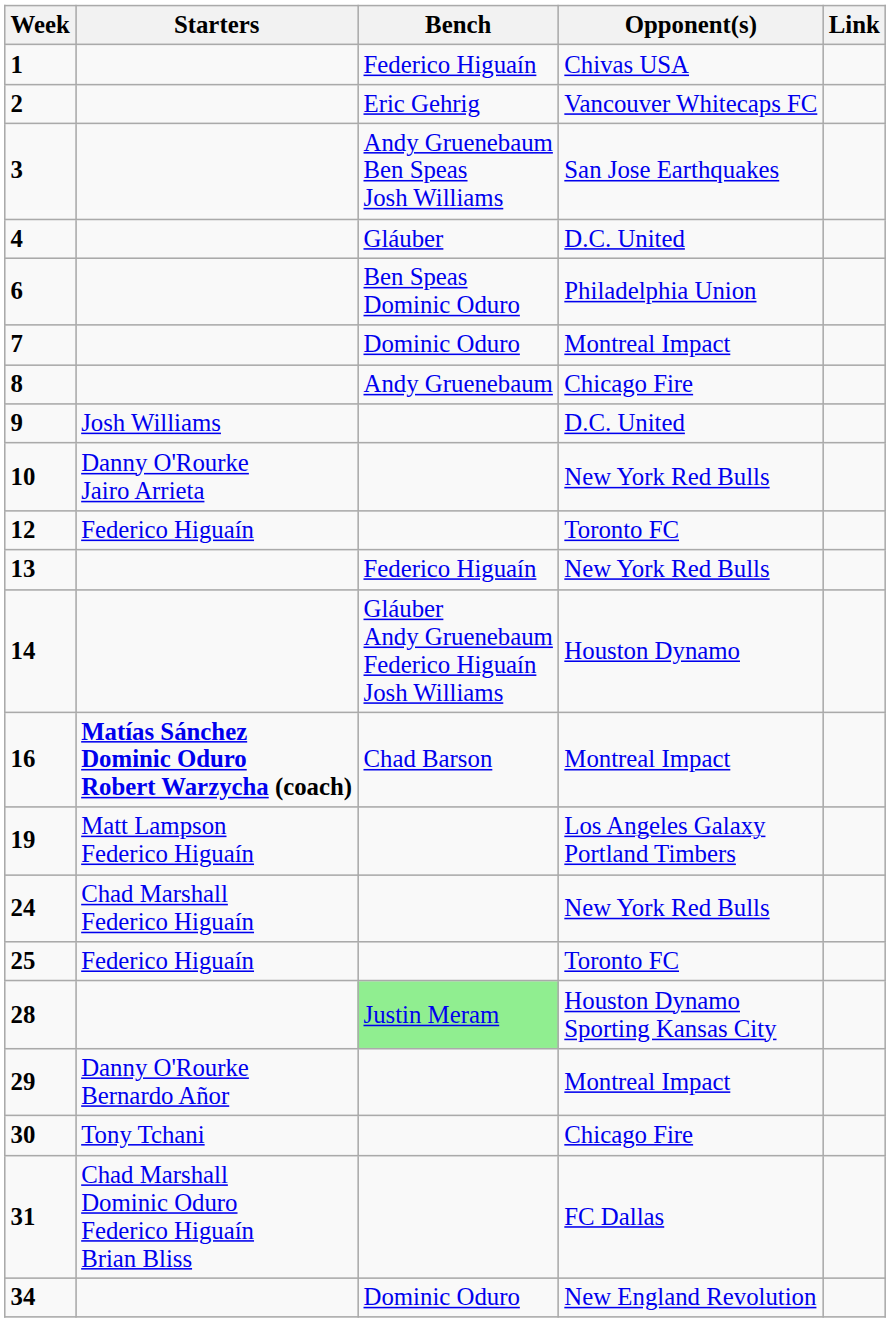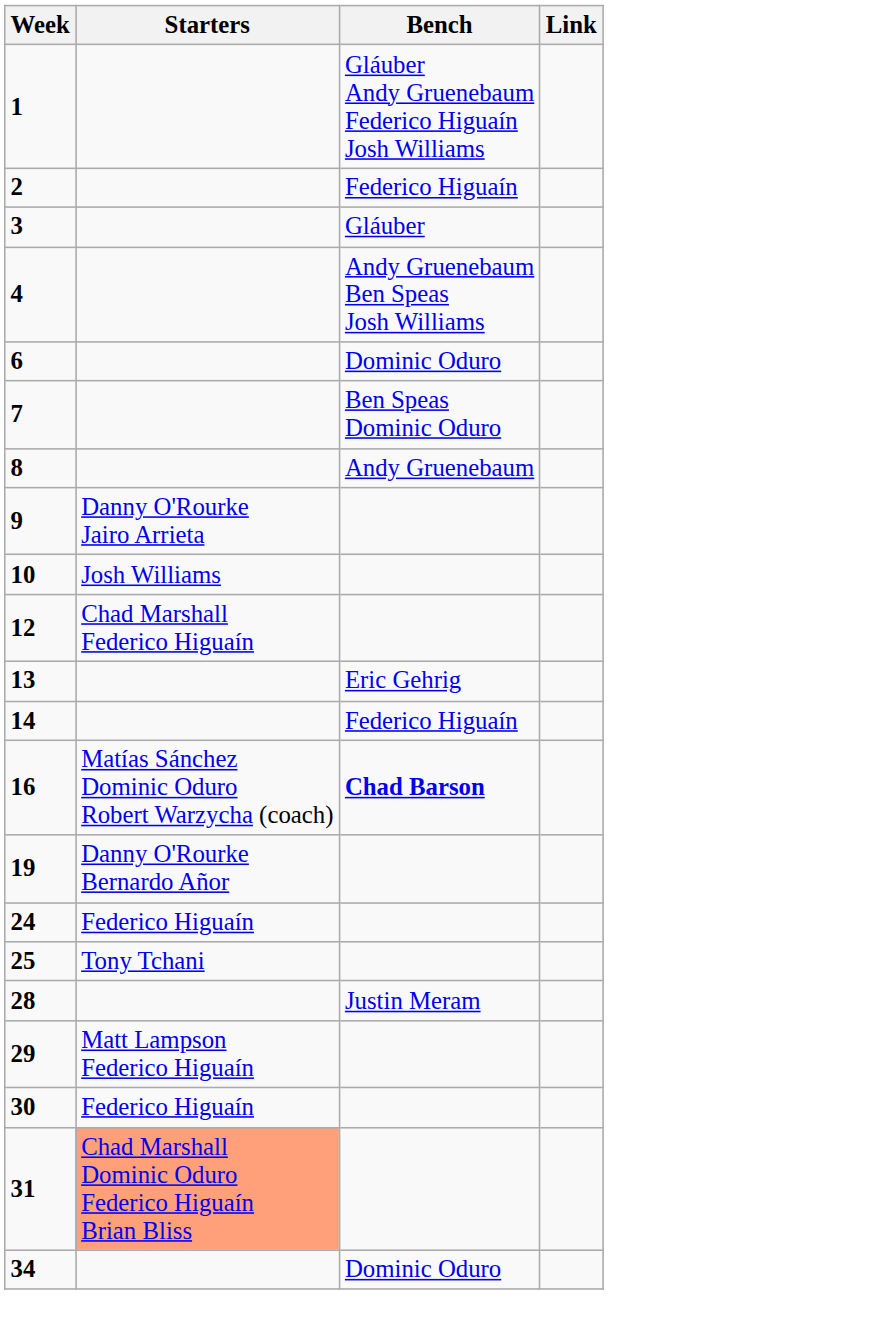- column: Opponent(s) | Chivas USA | Vancouver Whitecaps FC | San Jose Earthquakes | D.C. United | Philadelphia Union | Montreal Impact | Chicago Fire | D.C. United | New York Red Bulls | Toronto FC | New York Red Bulls | Houston Dynamo | Montreal Impact | Los Angeles Galaxy Portland Timbers | New York Red Bulls | Toronto FC | Houston Dynamo Sporting Kansas City | Montreal Impact | Chicago Fire | FC Dallas | New England Revolution
1 | Bench: Federico Higuaín -> Gláuber Andy Gruenebaum Federico Higuaín Josh Williams
2 | Bench: Eric Gehrig -> Federico Higuaín
3 | Bench: Andy Gruenebaum Ben Speas Josh Williams -> Gláuber
4 | Bench: Gláuber -> Andy Gruenebaum Ben Speas Josh Williams
6 | Bench: Ben Speas Dominic Oduro -> Dominic Oduro
7 | Bench: Dominic Oduro -> Ben Speas Dominic Oduro
9 | Starters: Josh Williams -> Danny O'Rourke Jairo Arrieta
10 | Starters: Danny O'Rourke Jairo Arrieta -> Josh Williams
12 | Starters: Federico Higuaín -> Chad Marshall Federico Higuaín
13 | Bench: Federico Higuaín -> Eric Gehrig
14 | Bench: Gláuber Andy Gruenebaum Federico Higuaín Josh Williams -> Federico Higuaín
16 | Starters: bold -> normal
16 | Bench: normal -> bold
19 | Starters: Matt Lampson Federico Higuaín -> Danny O'Rourke Bernardo Añor
24 | Starters: Chad Marshall Federico Higuaín -> Federico Higuaín
25 | Starters: Federico Higuaín -> Tony Tchani
28 | Bench: lightgreen background -> no background
29 | Starters: Danny O'Rourke Bernardo Añor -> Matt Lampson Federico Higuaín
30 | Starters: Tony Tchani -> Federico Higuaín
31 | Starters: no background -> lightsalmon background
